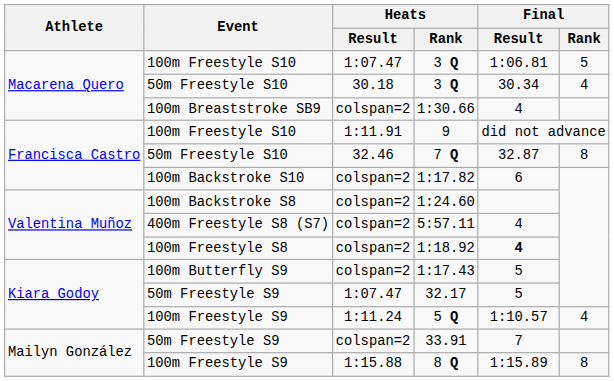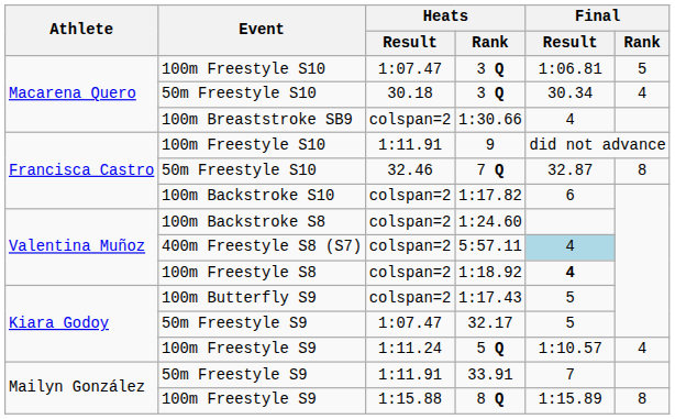5:57.11 | Final / Result: no background -> lightblue background
33.91 | Heats / Result: colspan=2 -> 1:11.91
